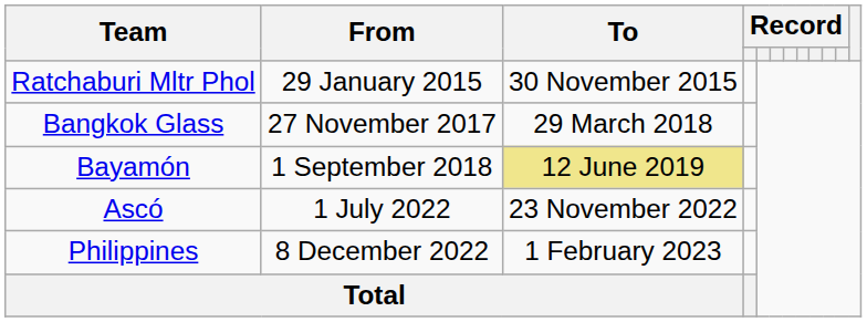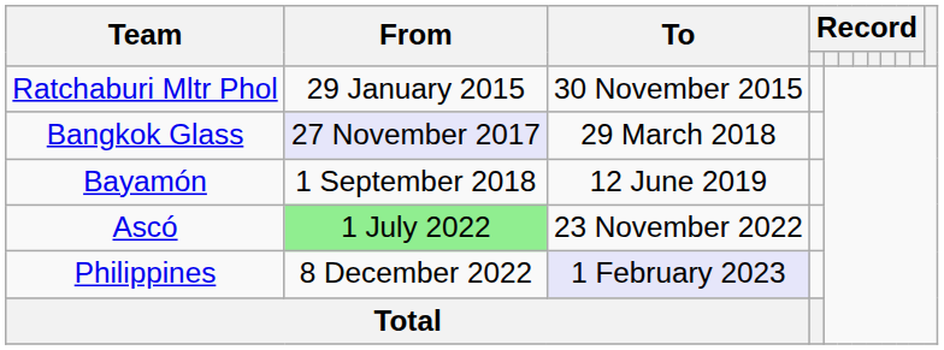Bangkok Glass | From: no background -> lavender background
Bayamón | To: khaki background -> no background
Ascó | From: no background -> lightgreen background
Philippines | To: no background -> lavender background
